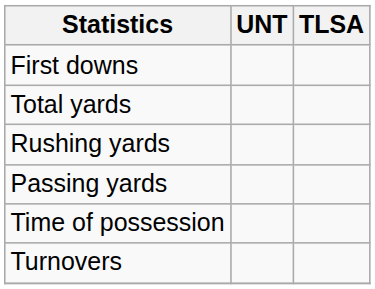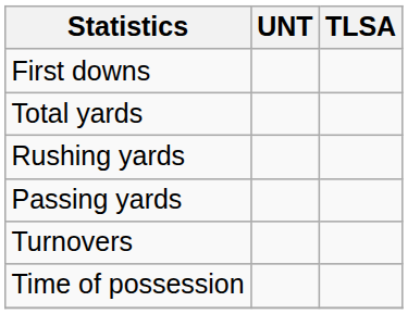rows swapped: Turnovers <-> Time of possession
